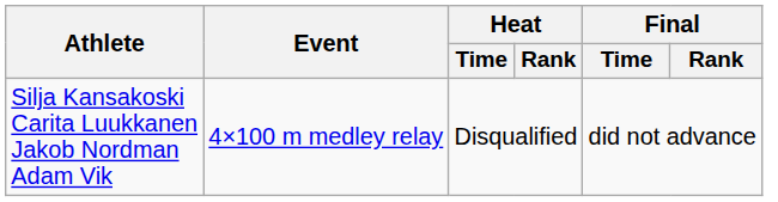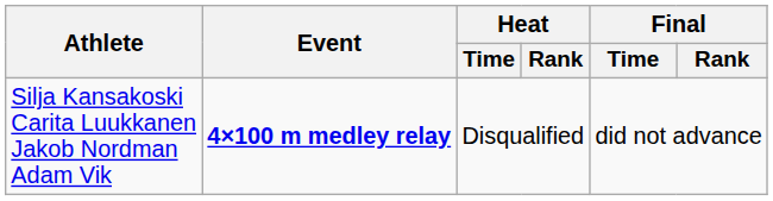Silja Kansakoski Carita Luukkanen Jakob Nordman Adam Vik | Event: normal -> bold
